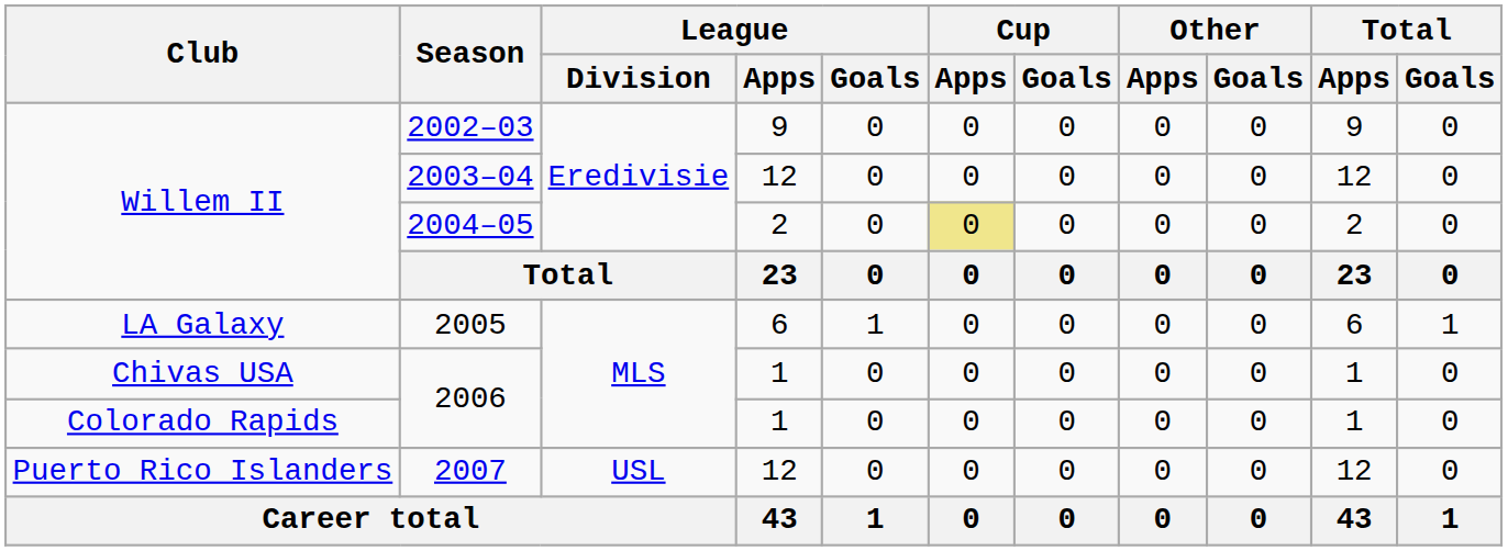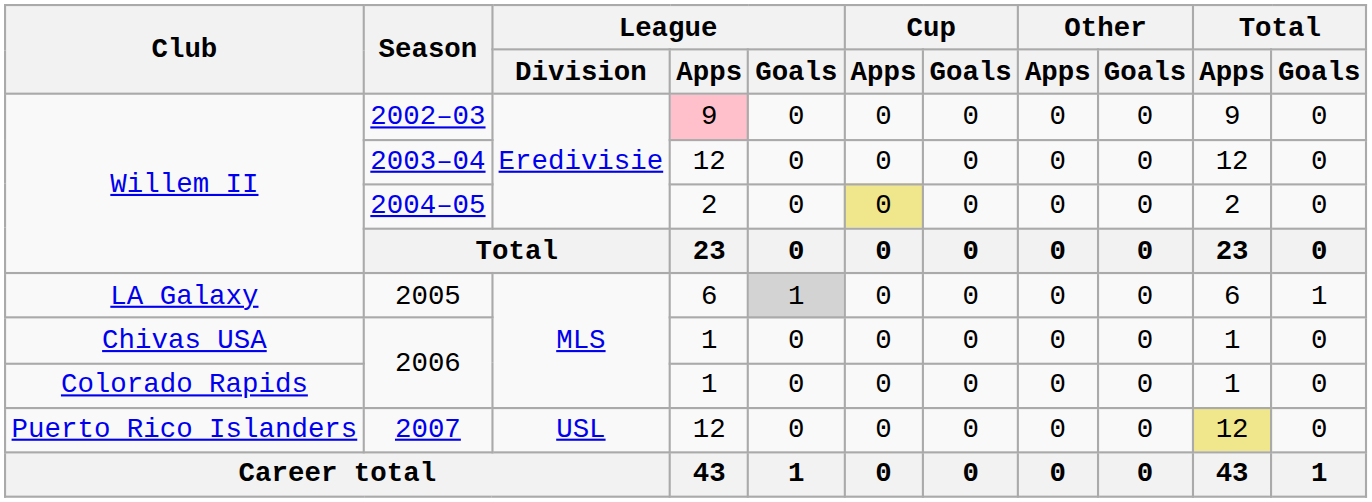2002–03 | League / Apps: no background -> pink background
2005 | League / Goals: no background -> lightgrey background
2007 | Total / Apps: no background -> khaki background
